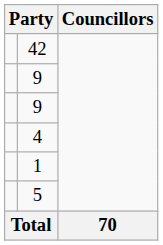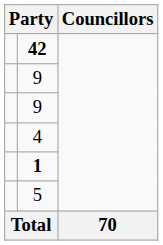42 | column 2: normal -> bold
1 | column 2: normal -> bold
